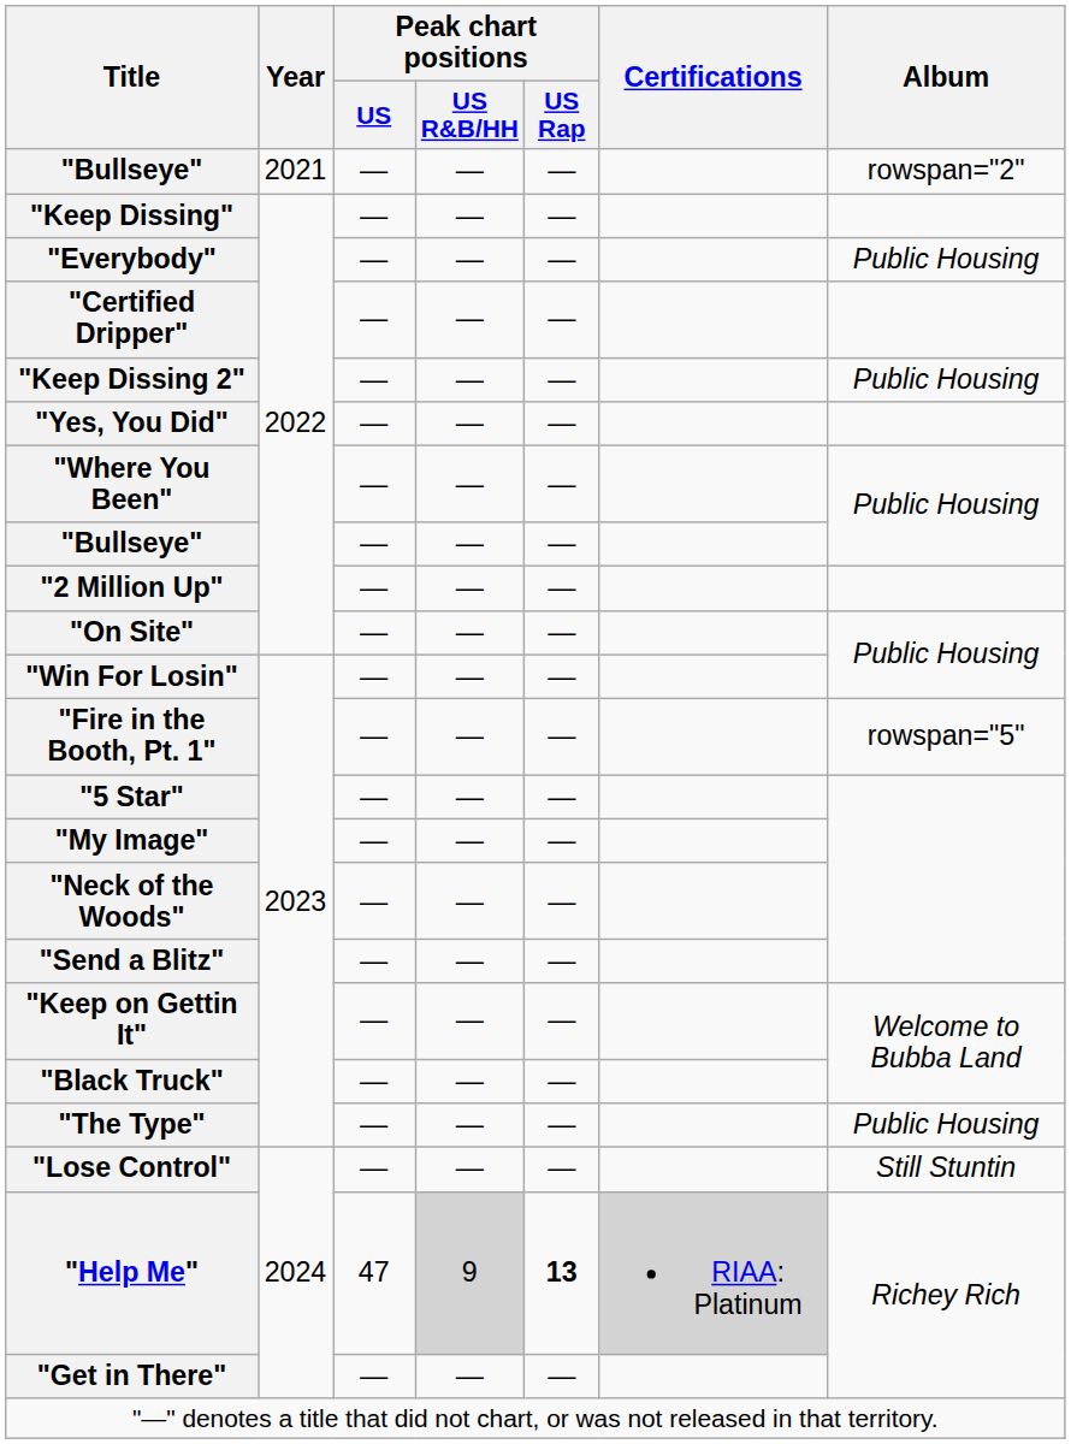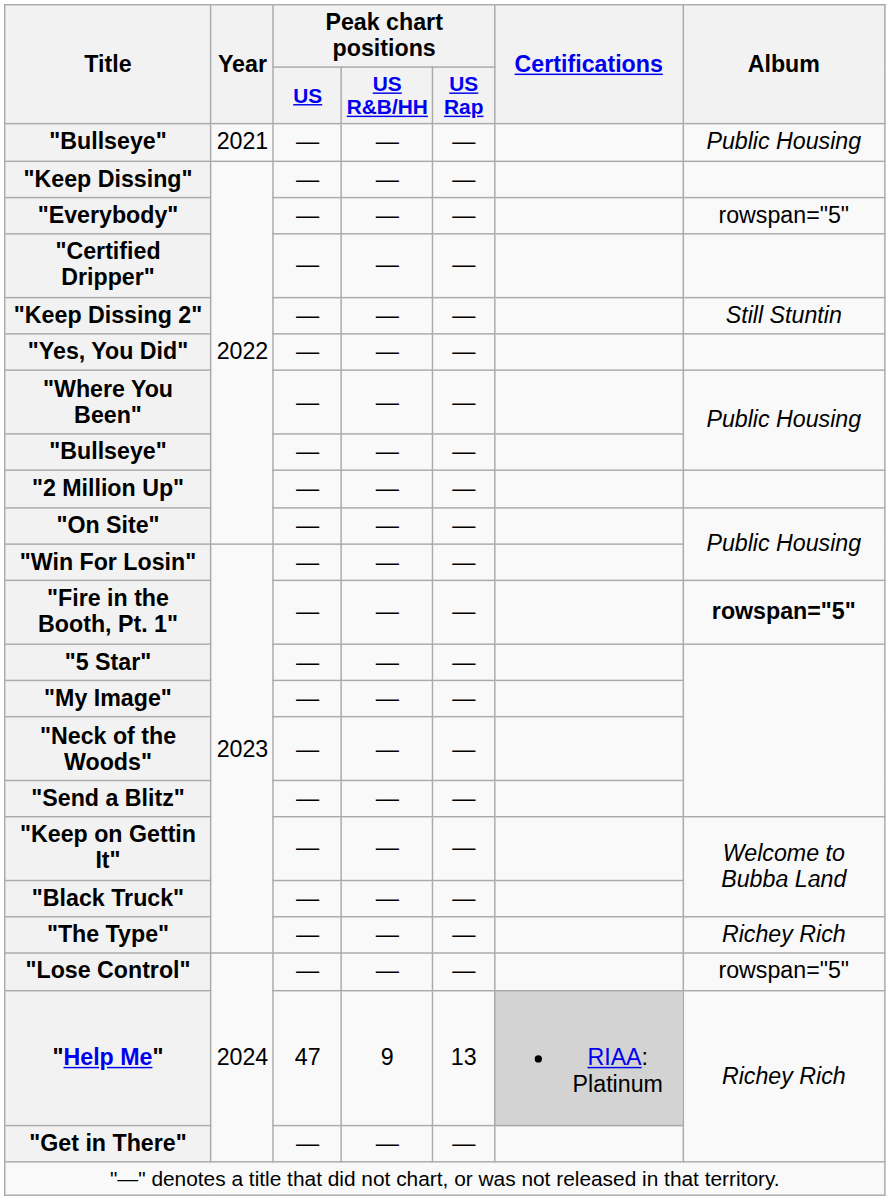"Bullseye" / 2021 | Album: rowspan="2" -> Public Housing
"Everybody" | Album: Public Housing -> rowspan="5"
"Keep Dissing 2" | Album: Public Housing -> Still Stuntin
"Fire in the Booth, Pt. 1" | Album: normal -> bold
"The Type" | Album: Public Housing -> Richey Rich
"Lose Control" | Album: Still Stuntin -> rowspan="5"
"Help Me" | Peak chart positions / US R&B/HH: lightgrey background -> no background
"Help Me" | Peak chart positions / US Rap: bold -> normal
